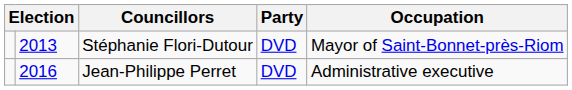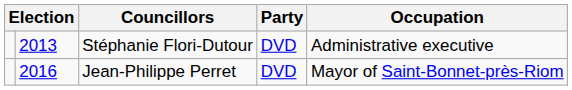Stéphanie Flori-Dutour | Occupation: Mayor of Saint-Bonnet-près-Riom -> Administrative executive
Jean-Philippe Perret | Occupation: Administrative executive -> Mayor of Saint-Bonnet-près-Riom
